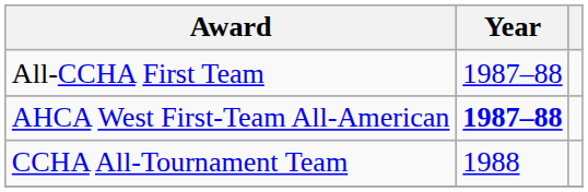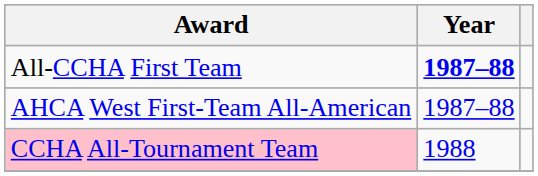row 2 | Year: normal -> bold
row 3 | Year: bold -> normal
row 4 | Award: no background -> pink background
